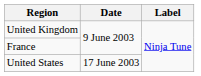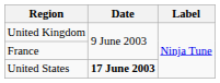United States | Date: normal -> bold
